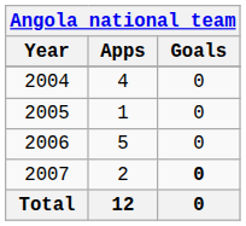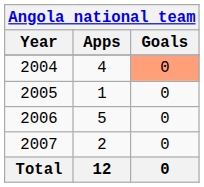2004 | Goals: no background -> lightsalmon background
2007 | Goals: bold -> normal
